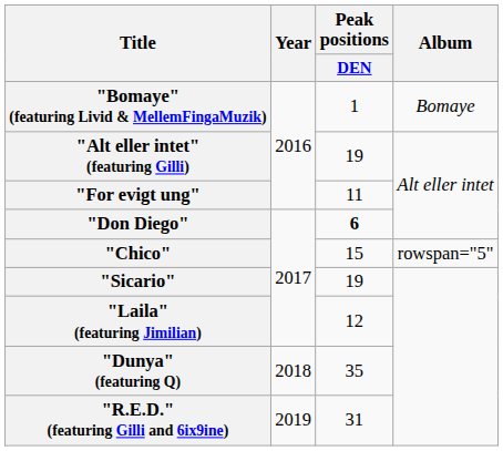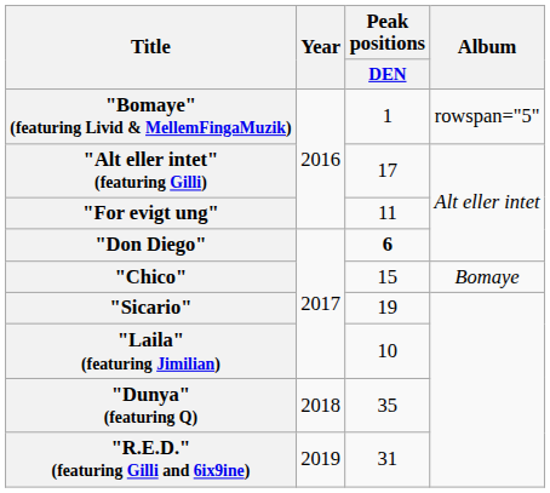"Bomaye" (featuring Livid & MellemFingaMuzik) | Album: Bomaye -> rowspan="5"
"Alt eller intet" (featuring Gilli) | Peak positions / DEN: 19 -> 17
"Chico" | Album: rowspan="5" -> Bomaye
"Laila" (featuring Jimilian) | Peak positions / DEN: 12 -> 10
